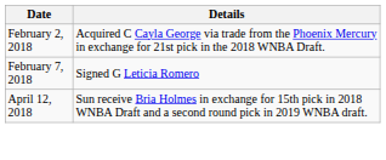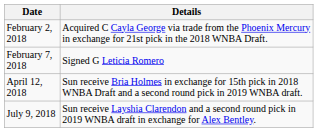+ row: July 9, 2018 | Sun receive Layshia Clarendon and a second round pick in 2019 WNBA draft in exchange for Alex Bentley.
